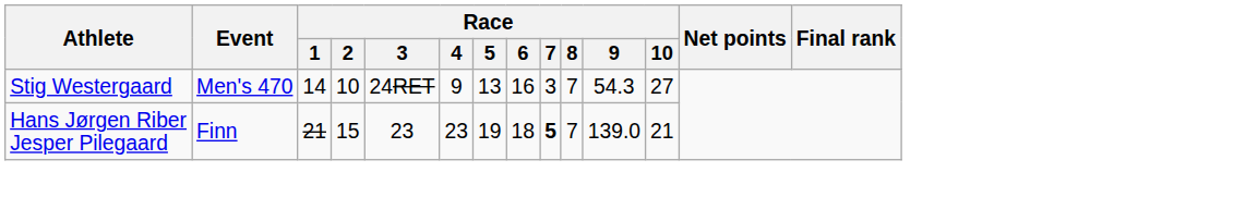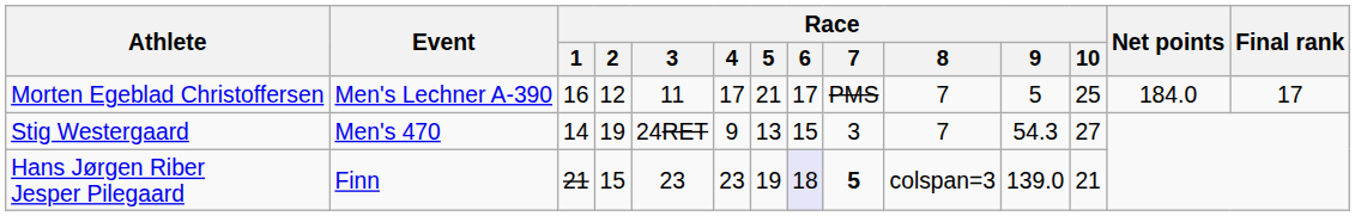+ row: Morten Egeblad Christoffersen | Men's Lechner A-390 | 16 | 12 | 11 | 17 | 21 | 17 | PMS | 7 | 5 | 25 | 184.0 | 17
Stig Westergaard | Race / 2: 10 -> 19
Stig Westergaard | Race / 6: 16 -> 15
Hans Jørgen Riber Jesper Pilegaard | Race / 6: no background -> lavender background
Hans Jørgen Riber Jesper Pilegaard | Race / 8: 7 -> colspan=3
